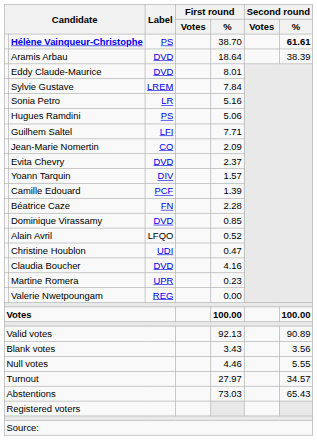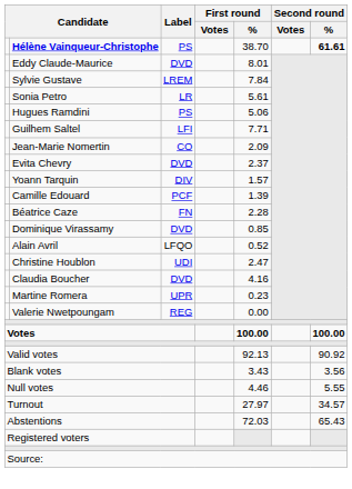- row: Aramis Arbau | DVD | 18.64 | 38.39
Sonia Petro | First round / %: 5.16 -> 5.61
Christine Houblon | First round / %: 0.47 -> 2.47
Valid votes | Second round / %: 90.89 -> 90.92
Abstentions | First round / %: 73.03 -> 72.03
